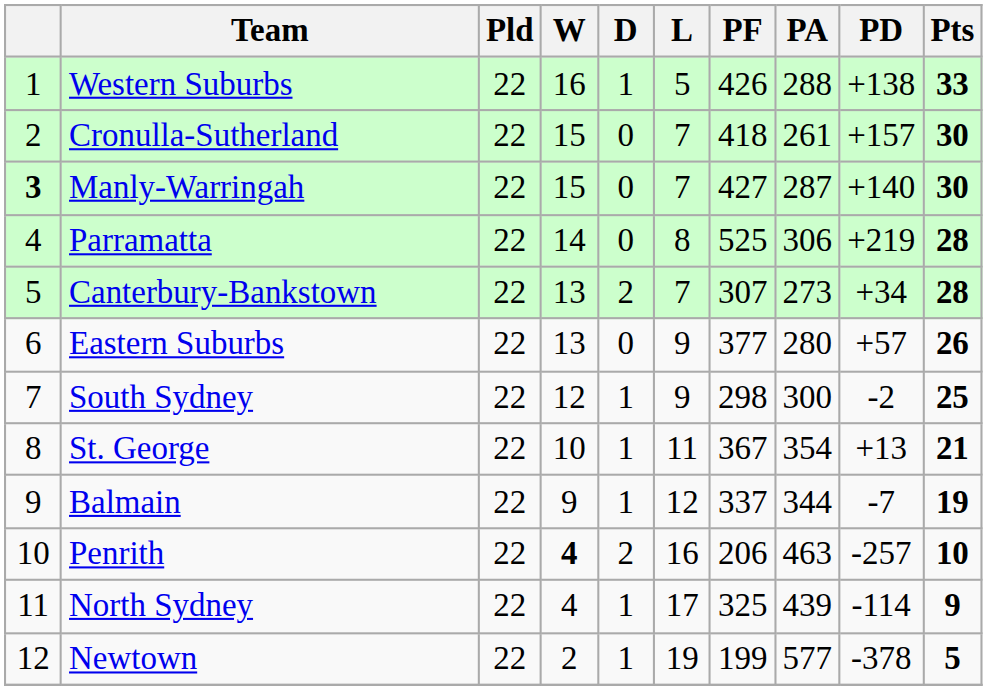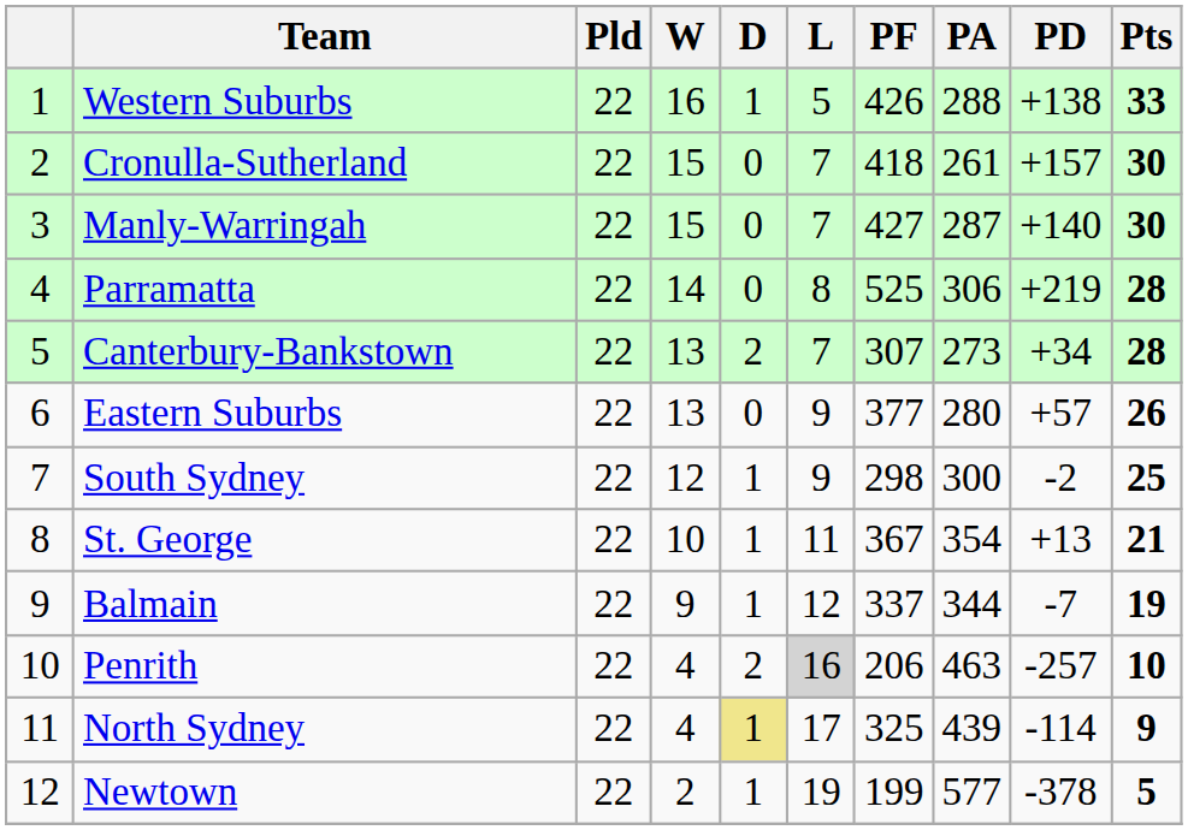Manly-Warringah | column 1: bold -> normal
Penrith | W: bold -> normal
Penrith | L: no background -> lightgrey background
North Sydney | D: no background -> khaki background
